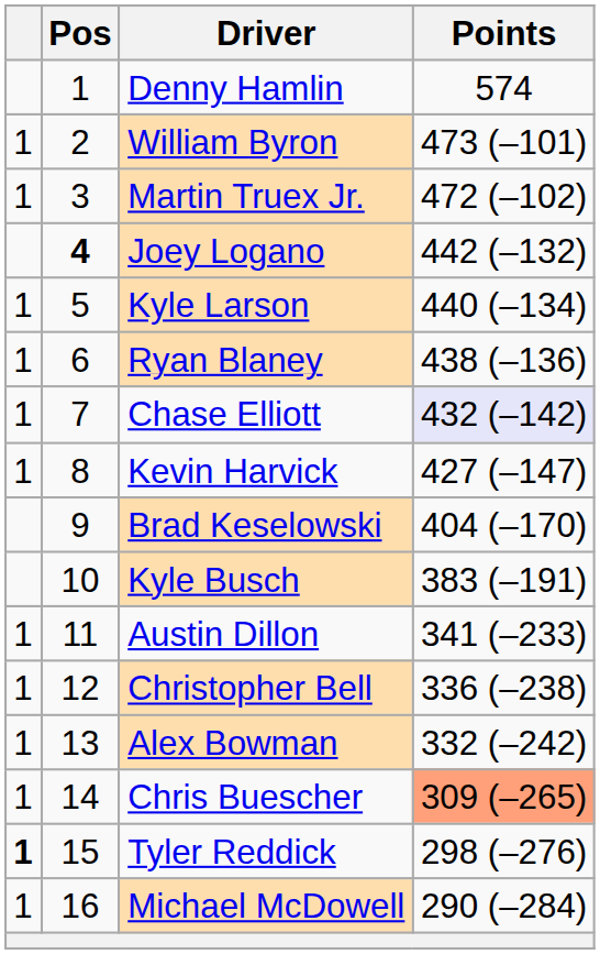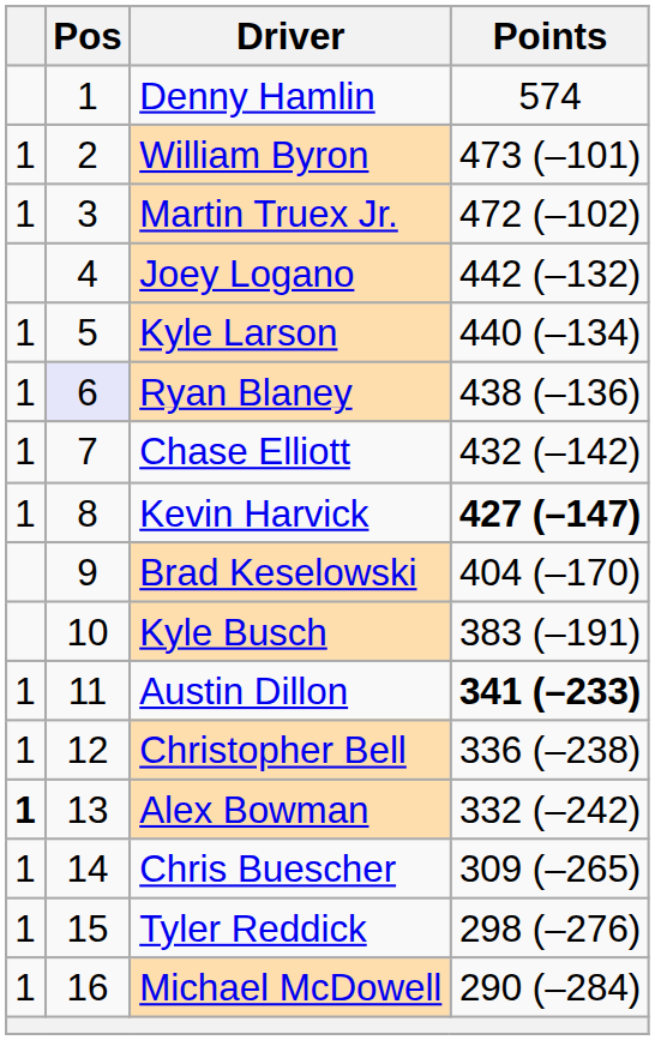Joey Logano | Pos: bold -> normal
Ryan Blaney | Pos: no background -> lavender background
Chase Elliott | Points: lavender background -> no background
Kevin Harvick | Points: normal -> bold
Austin Dillon | Points: normal -> bold
Alex Bowman | column 1: normal -> bold
Chris Buescher | Points: lightsalmon background -> no background
Tyler Reddick | column 1: bold -> normal
